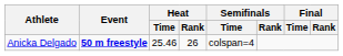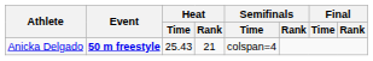Anicka Delgado | Heat / Time: 25.46 -> 25.43
Anicka Delgado | Heat / Rank: 26 -> 21
